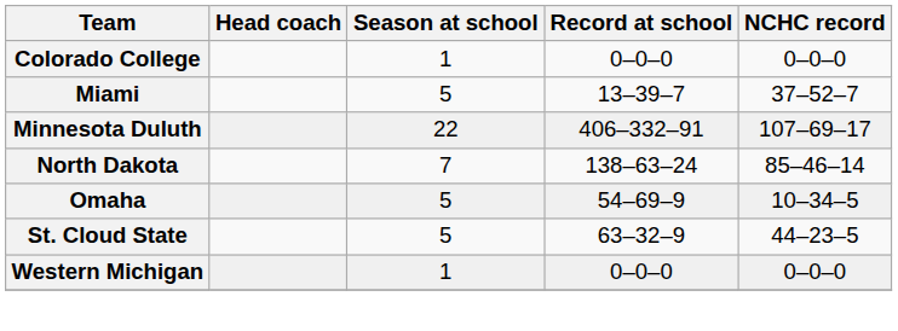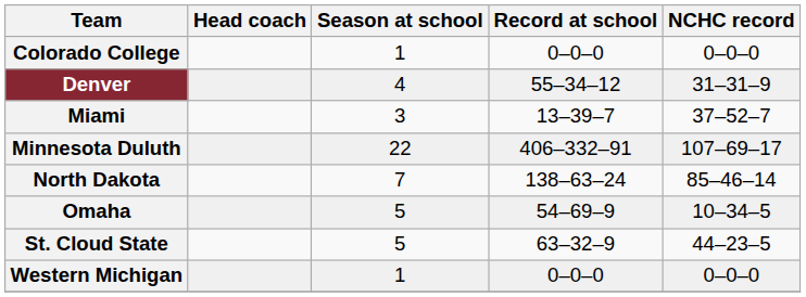+ row: Denver | 4 | 55–34–12 | 31–31–9
Miami | Season at school: 5 -> 3
